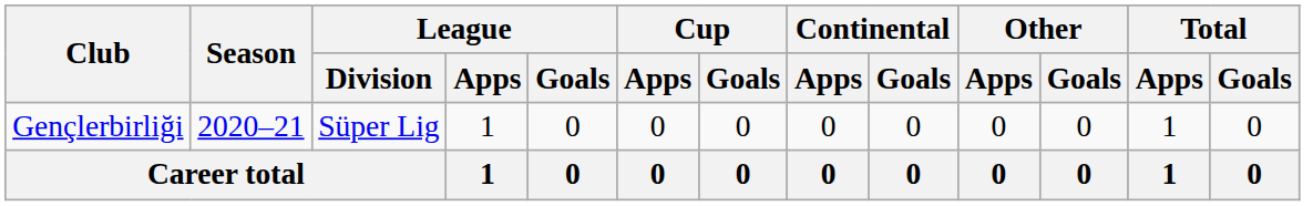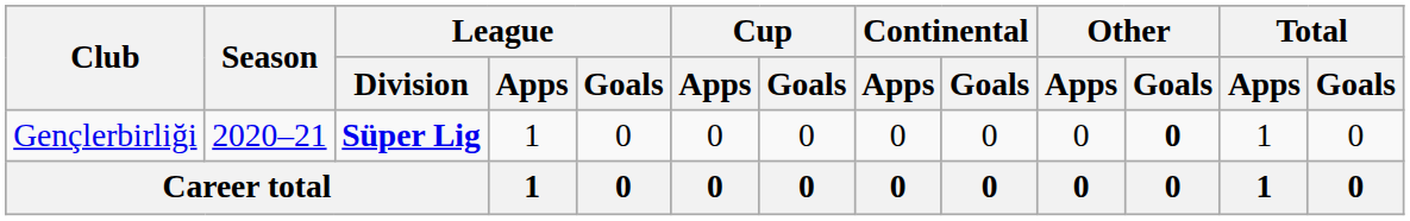Gençlerbirliği | League / Division: normal -> bold
Gençlerbirliği | Other / Goals: normal -> bold
